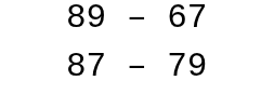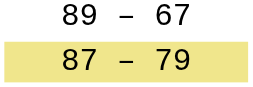87 – 79 | column 1: no background -> khaki background
